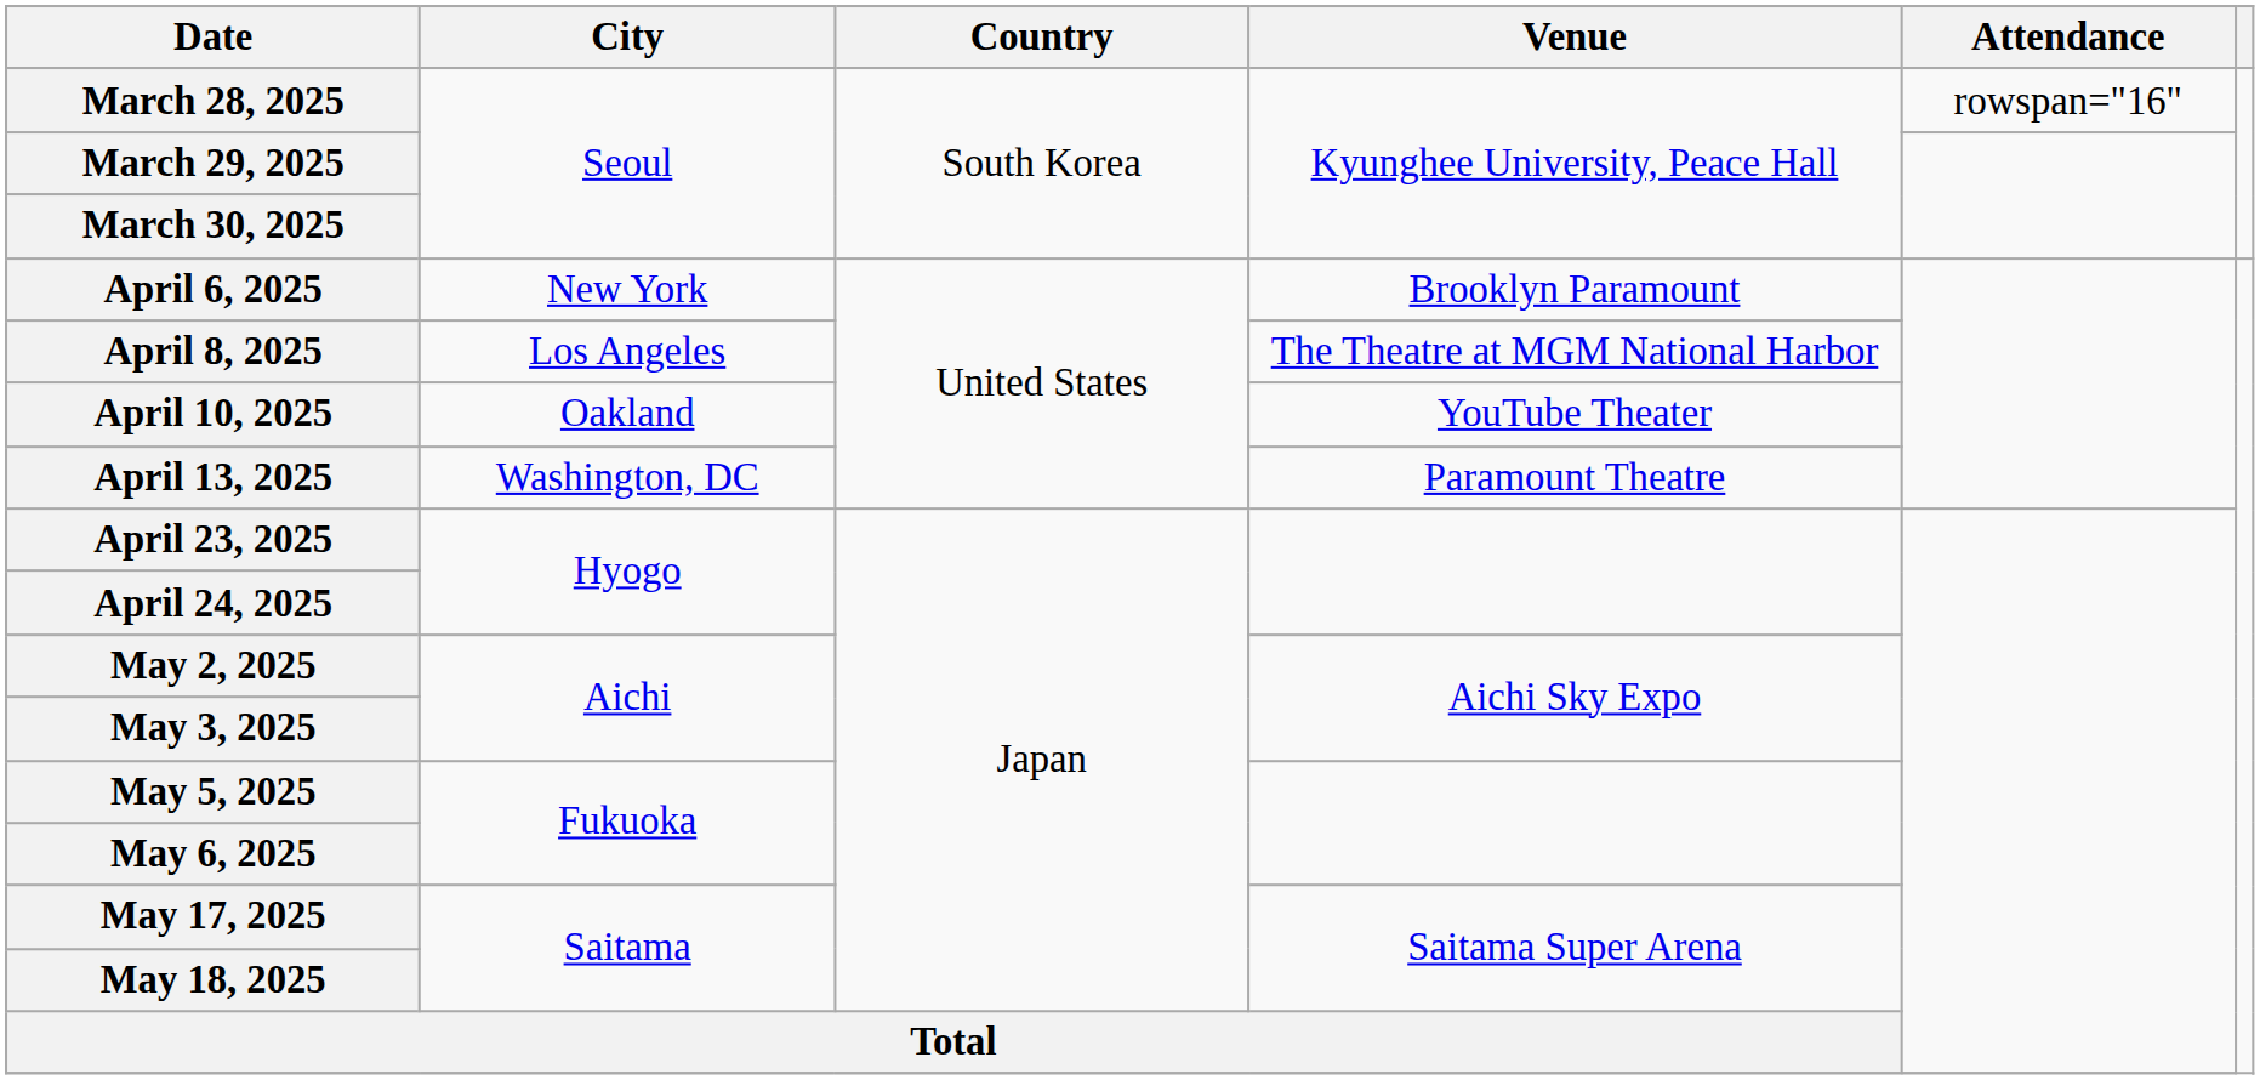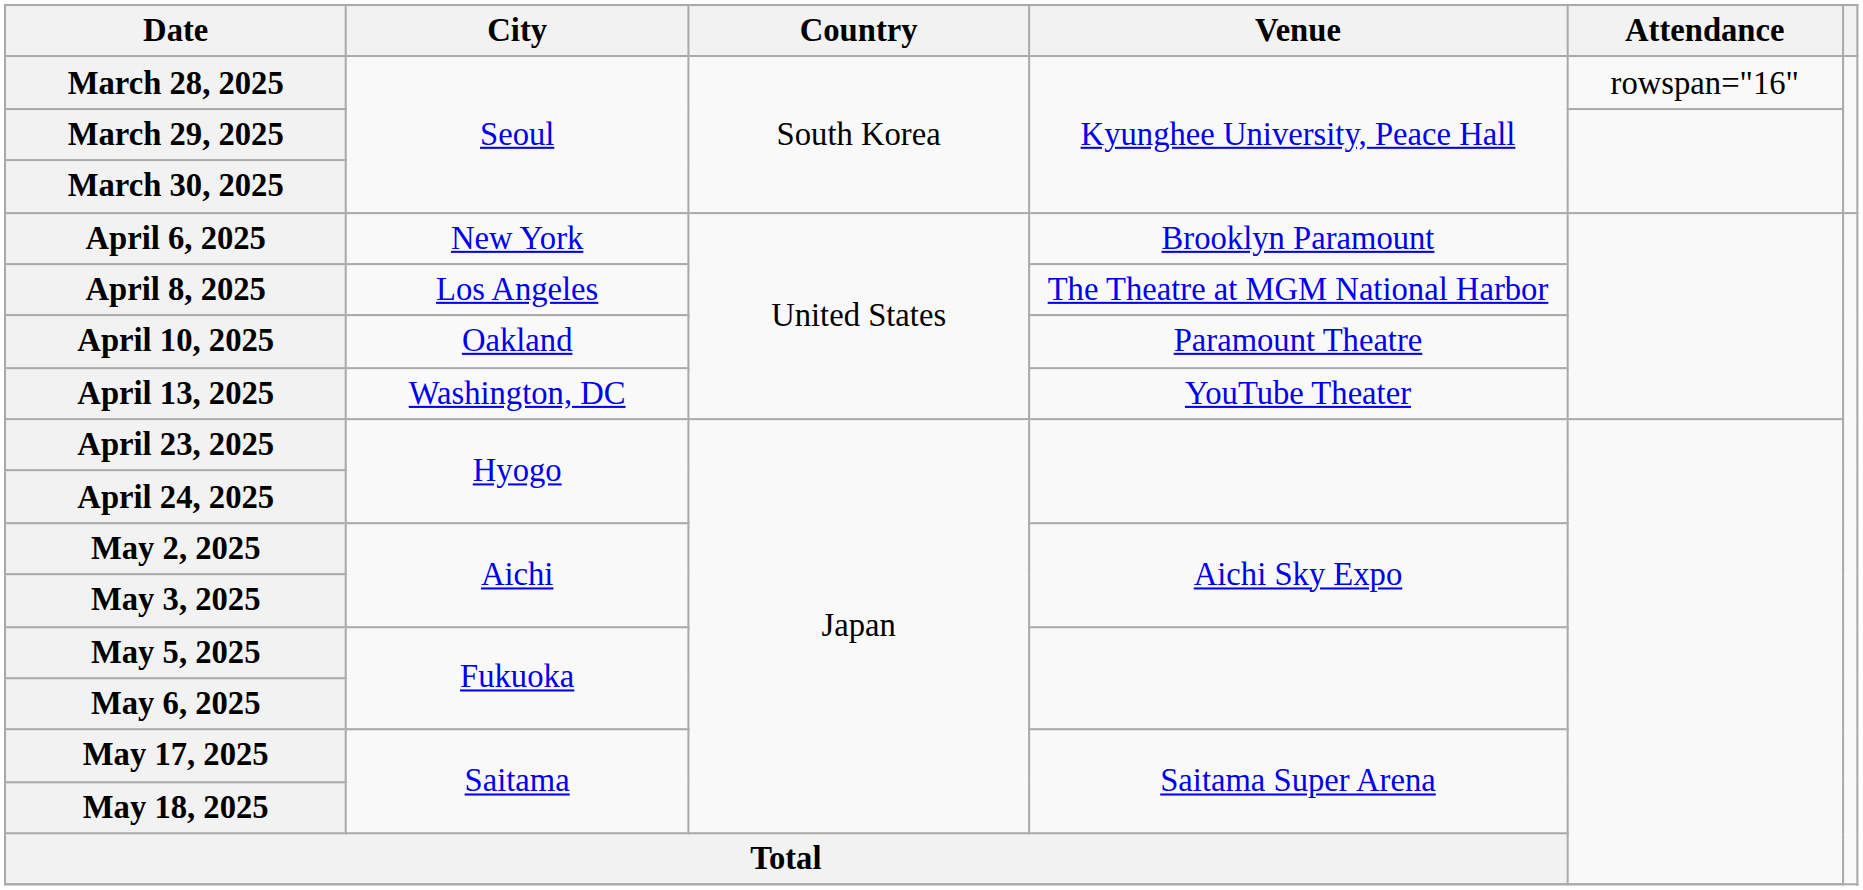April 10, 2025 | Venue: YouTube Theater -> Paramount Theatre
April 13, 2025 | Venue: Paramount Theatre -> YouTube Theater
